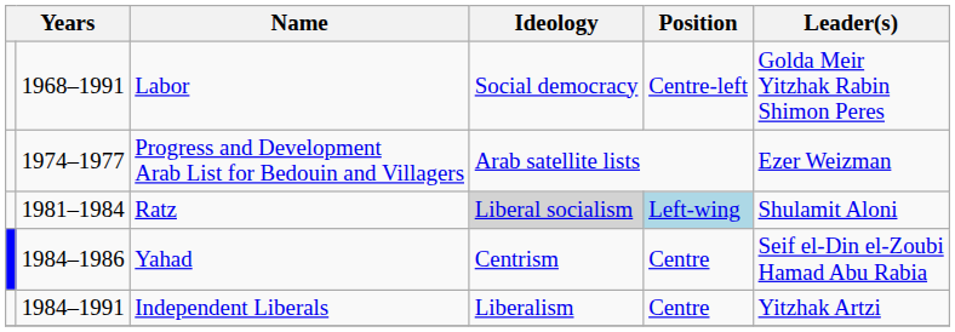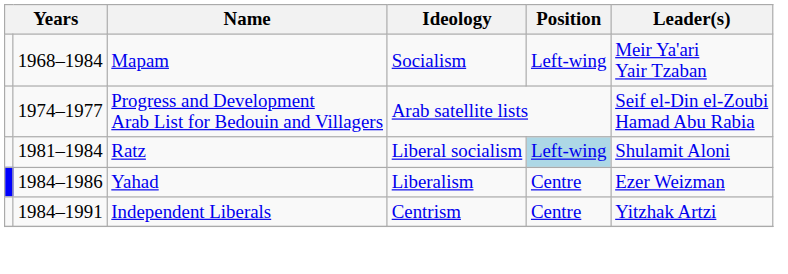- row: 1968–1991 | Labor | Social democracy | Centre-left | Golda Meir Yitzhak Rabin Shimon Peres
+ row: 1968–1984 | Mapam | Socialism | Left-wing | Meir Ya'ari Yair Tzaban
Progress and Development Arab List for Bedouin and Villagers | Leader(s): Ezer Weizman -> Seif el-Din el-Zoubi Hamad Abu Rabia
Ratz | Ideology: lightgrey background -> no background
Yahad | Ideology: Centrism -> Liberalism
Yahad | Leader(s): Seif el-Din el-Zoubi Hamad Abu Rabia -> Ezer Weizman
Independent Liberals | Ideology: Liberalism -> Centrism
